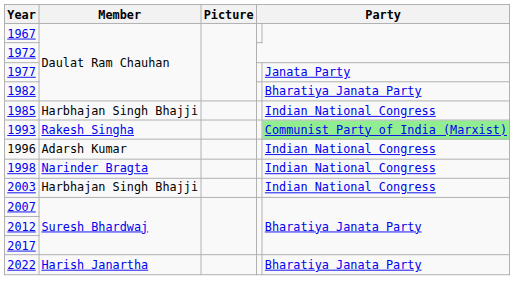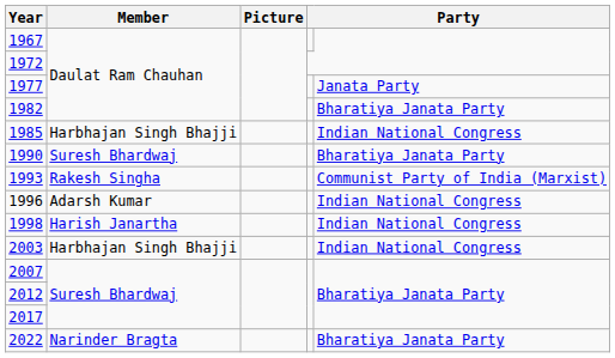+ row: 1990 | Suresh Bhardwaj | Bharatiya Janata Party
1993 | column 5: lightgreen background -> no background
1998 | Member: Narinder Bragta -> Harish Janartha
2022 | Member: Harish Janartha -> Narinder Bragta
